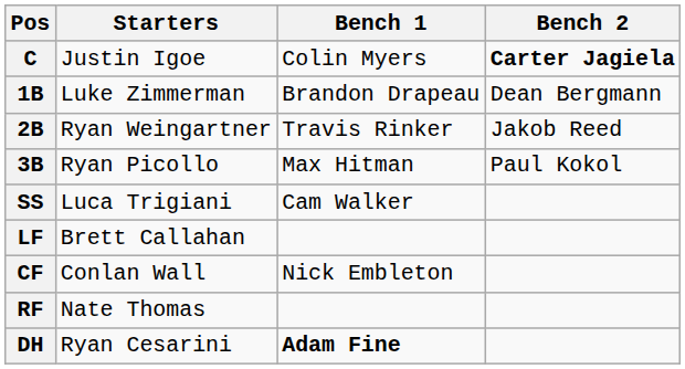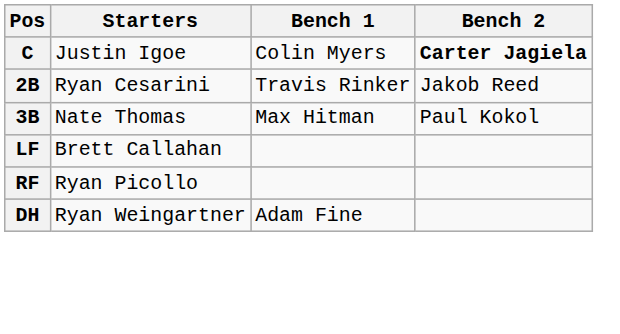- row: 1B | Luke Zimmerman | Brandon Drapeau | Dean Bergmann
2B | Starters: Ryan Weingartner -> Ryan Cesarini
3B | Starters: Ryan Picollo -> Nate Thomas
- row: SS | Luca Trigiani | Cam Walker
- row: CF | Conlan Wall | Nick Embleton
RF | Starters: Nate Thomas -> Ryan Picollo
DH | Starters: Ryan Cesarini -> Ryan Weingartner
DH | Bench 1: bold -> normal
